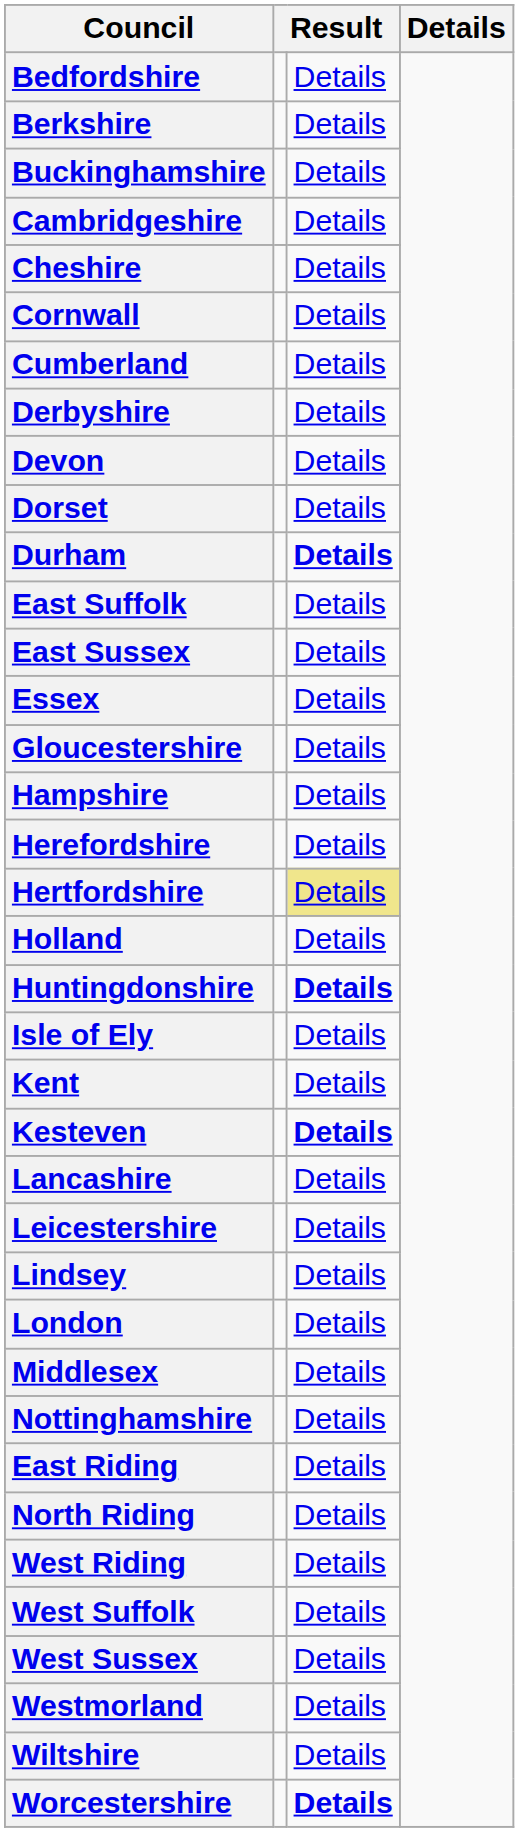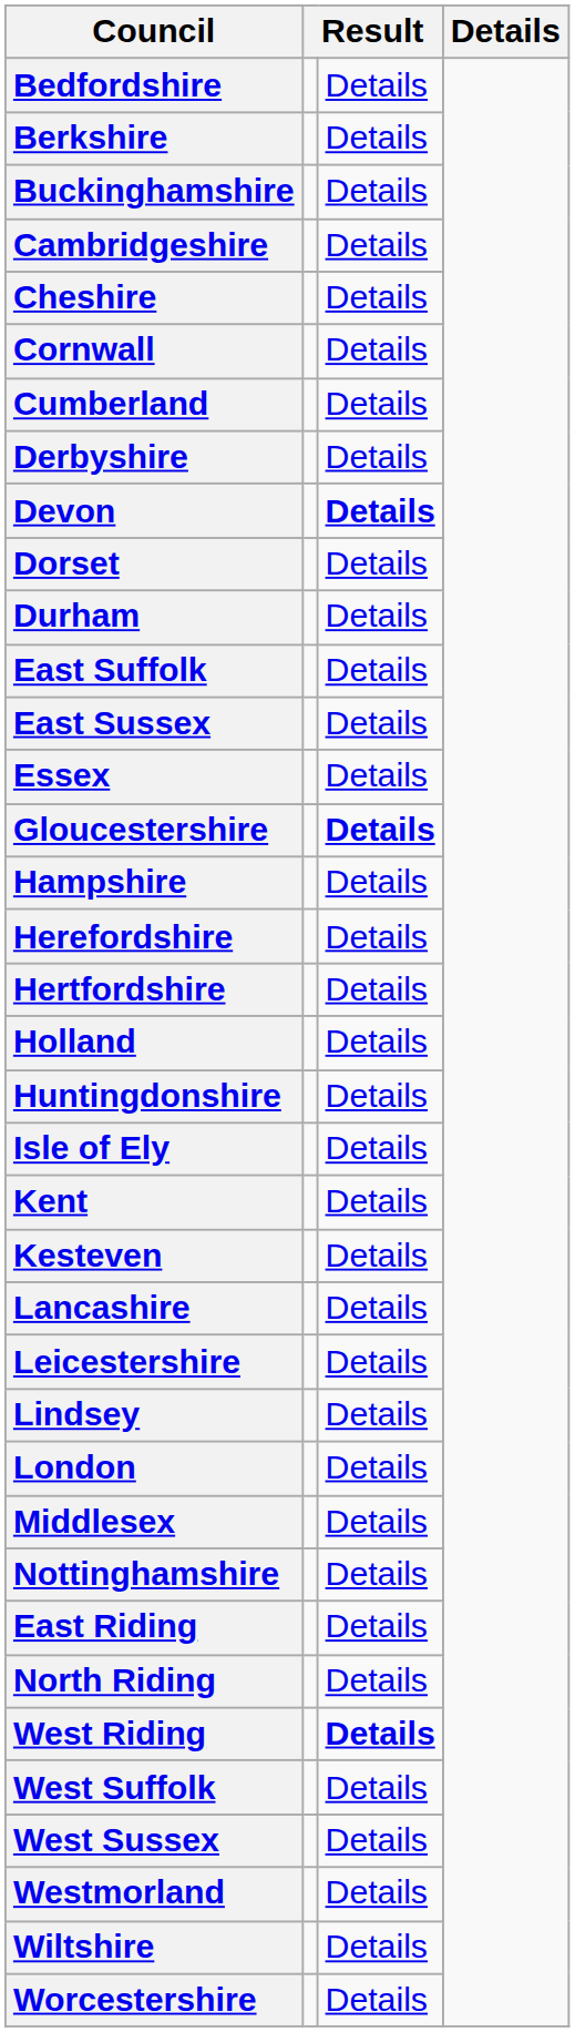Devon | column 3: normal -> bold
Durham | column 3: bold -> normal
Gloucestershire | column 3: normal -> bold
Hertfordshire | column 3: khaki background -> no background
Huntingdonshire | column 3: bold -> normal
Kesteven | column 3: bold -> normal
West Riding | column 3: normal -> bold
Worcestershire | column 3: bold -> normal
